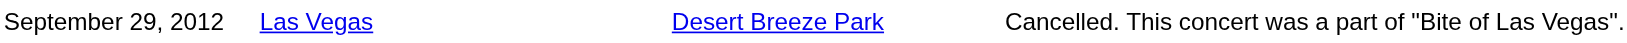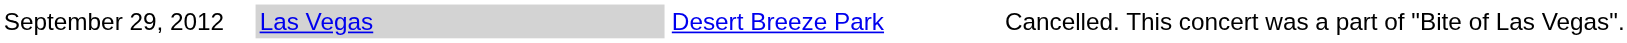September 29, 2012 | column 2: no background -> lightgrey background
